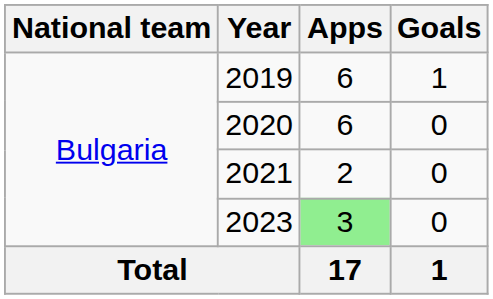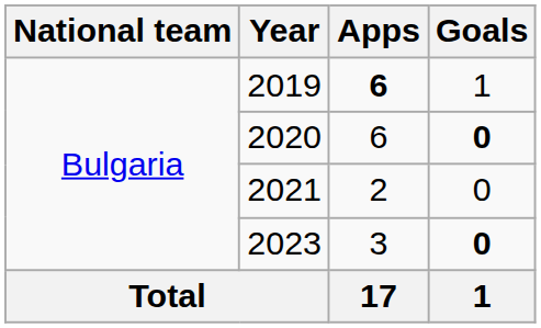2019 | Apps: normal -> bold
2020 | Goals: normal -> bold
2023 | Apps: lightgreen background -> no background
2023 | Goals: normal -> bold
